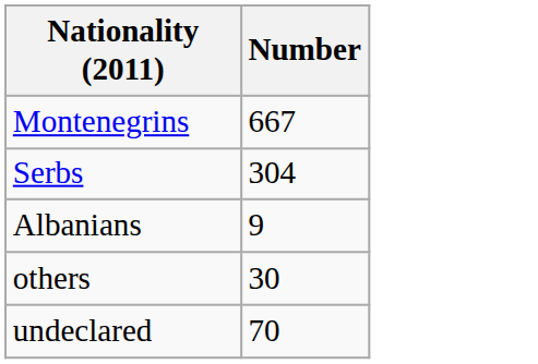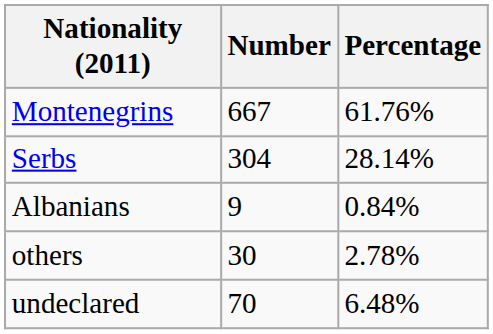+ column: Percentage | 61.76% | 28.14% | 0.84% | 2.78% | 6.48%
